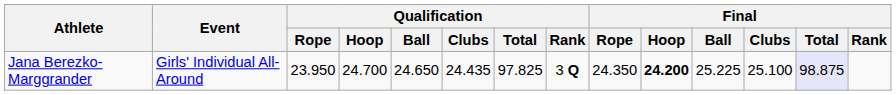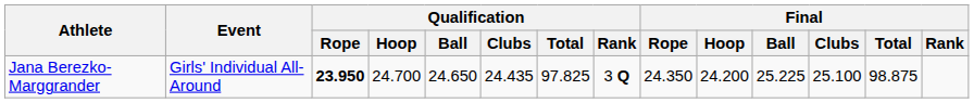row 3 | Qualification / Rope: normal -> bold
row 3 | Final / Hoop: bold -> normal
row 3 | Final / Total: lavender background -> no background
